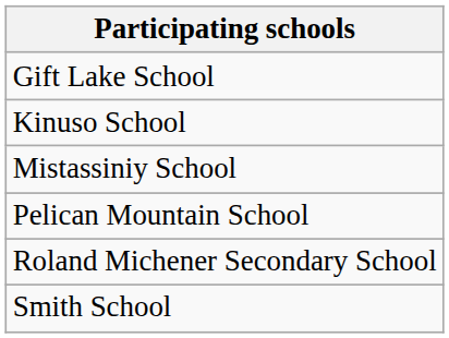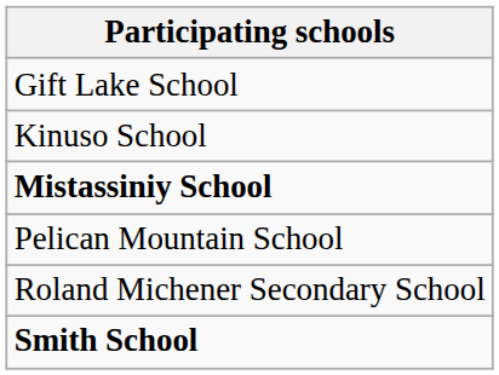row 4 | column 1: normal -> bold
row 7 | column 1: normal -> bold
